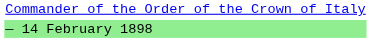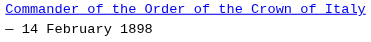— 14 February 1898 | column 1: lightgreen background -> no background
